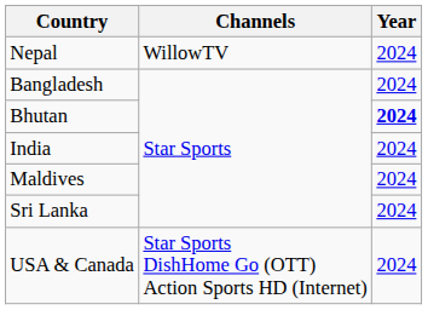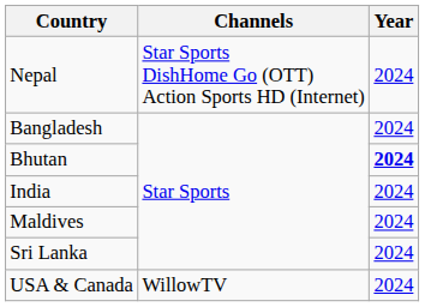Nepal | Channels: WillowTV -> Star Sports DishHome Go (OTT) Action Sports HD (Internet)
USA & Canada | Channels: Star Sports DishHome Go (OTT) Action Sports HD (Internet) -> WillowTV
